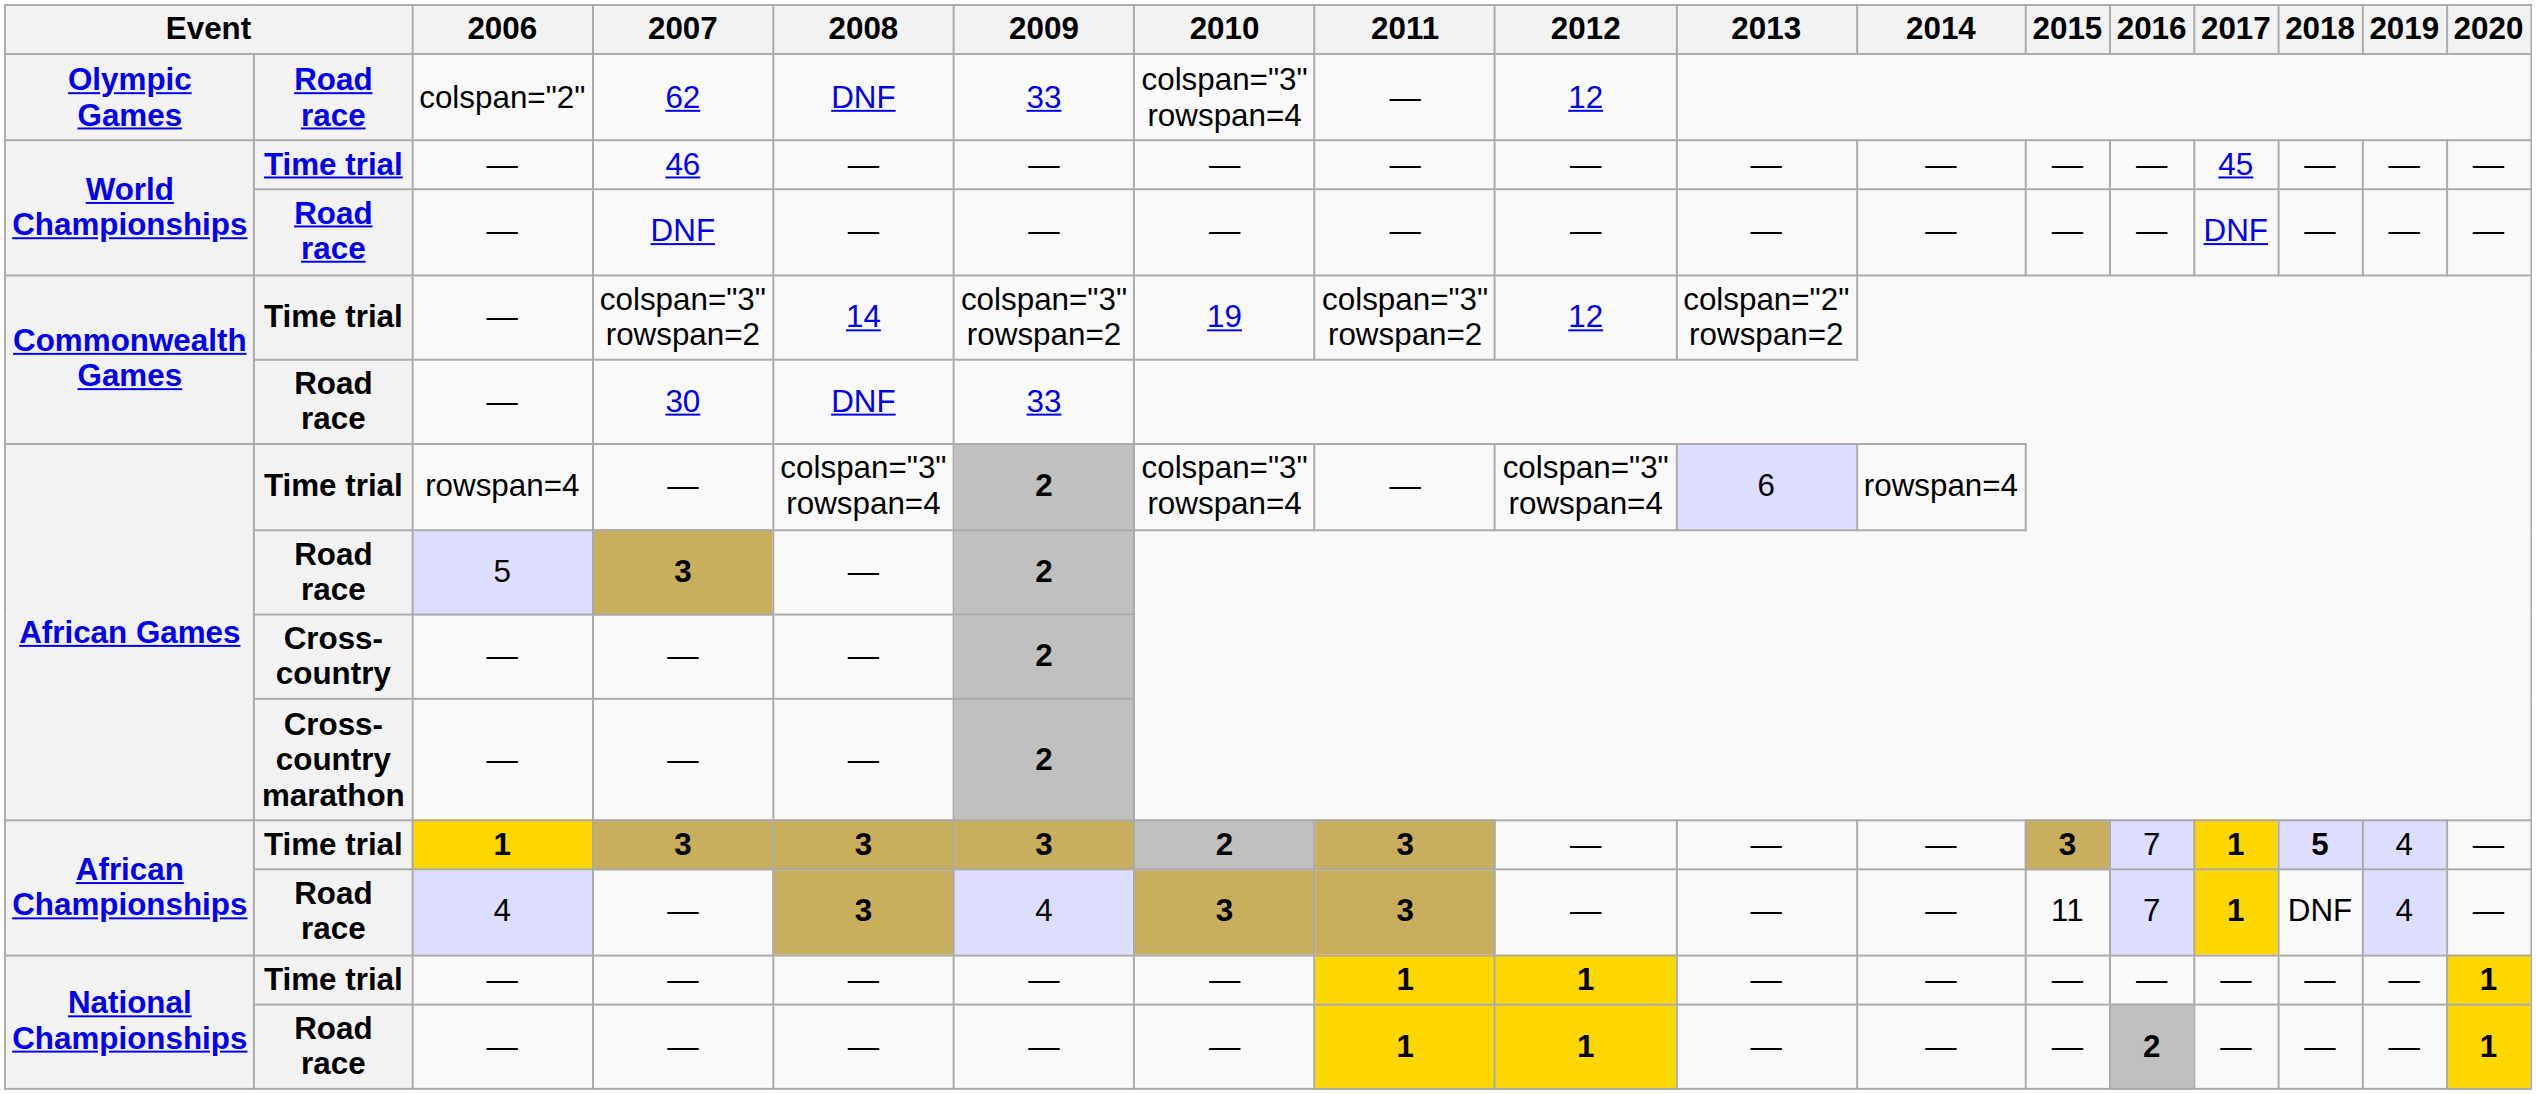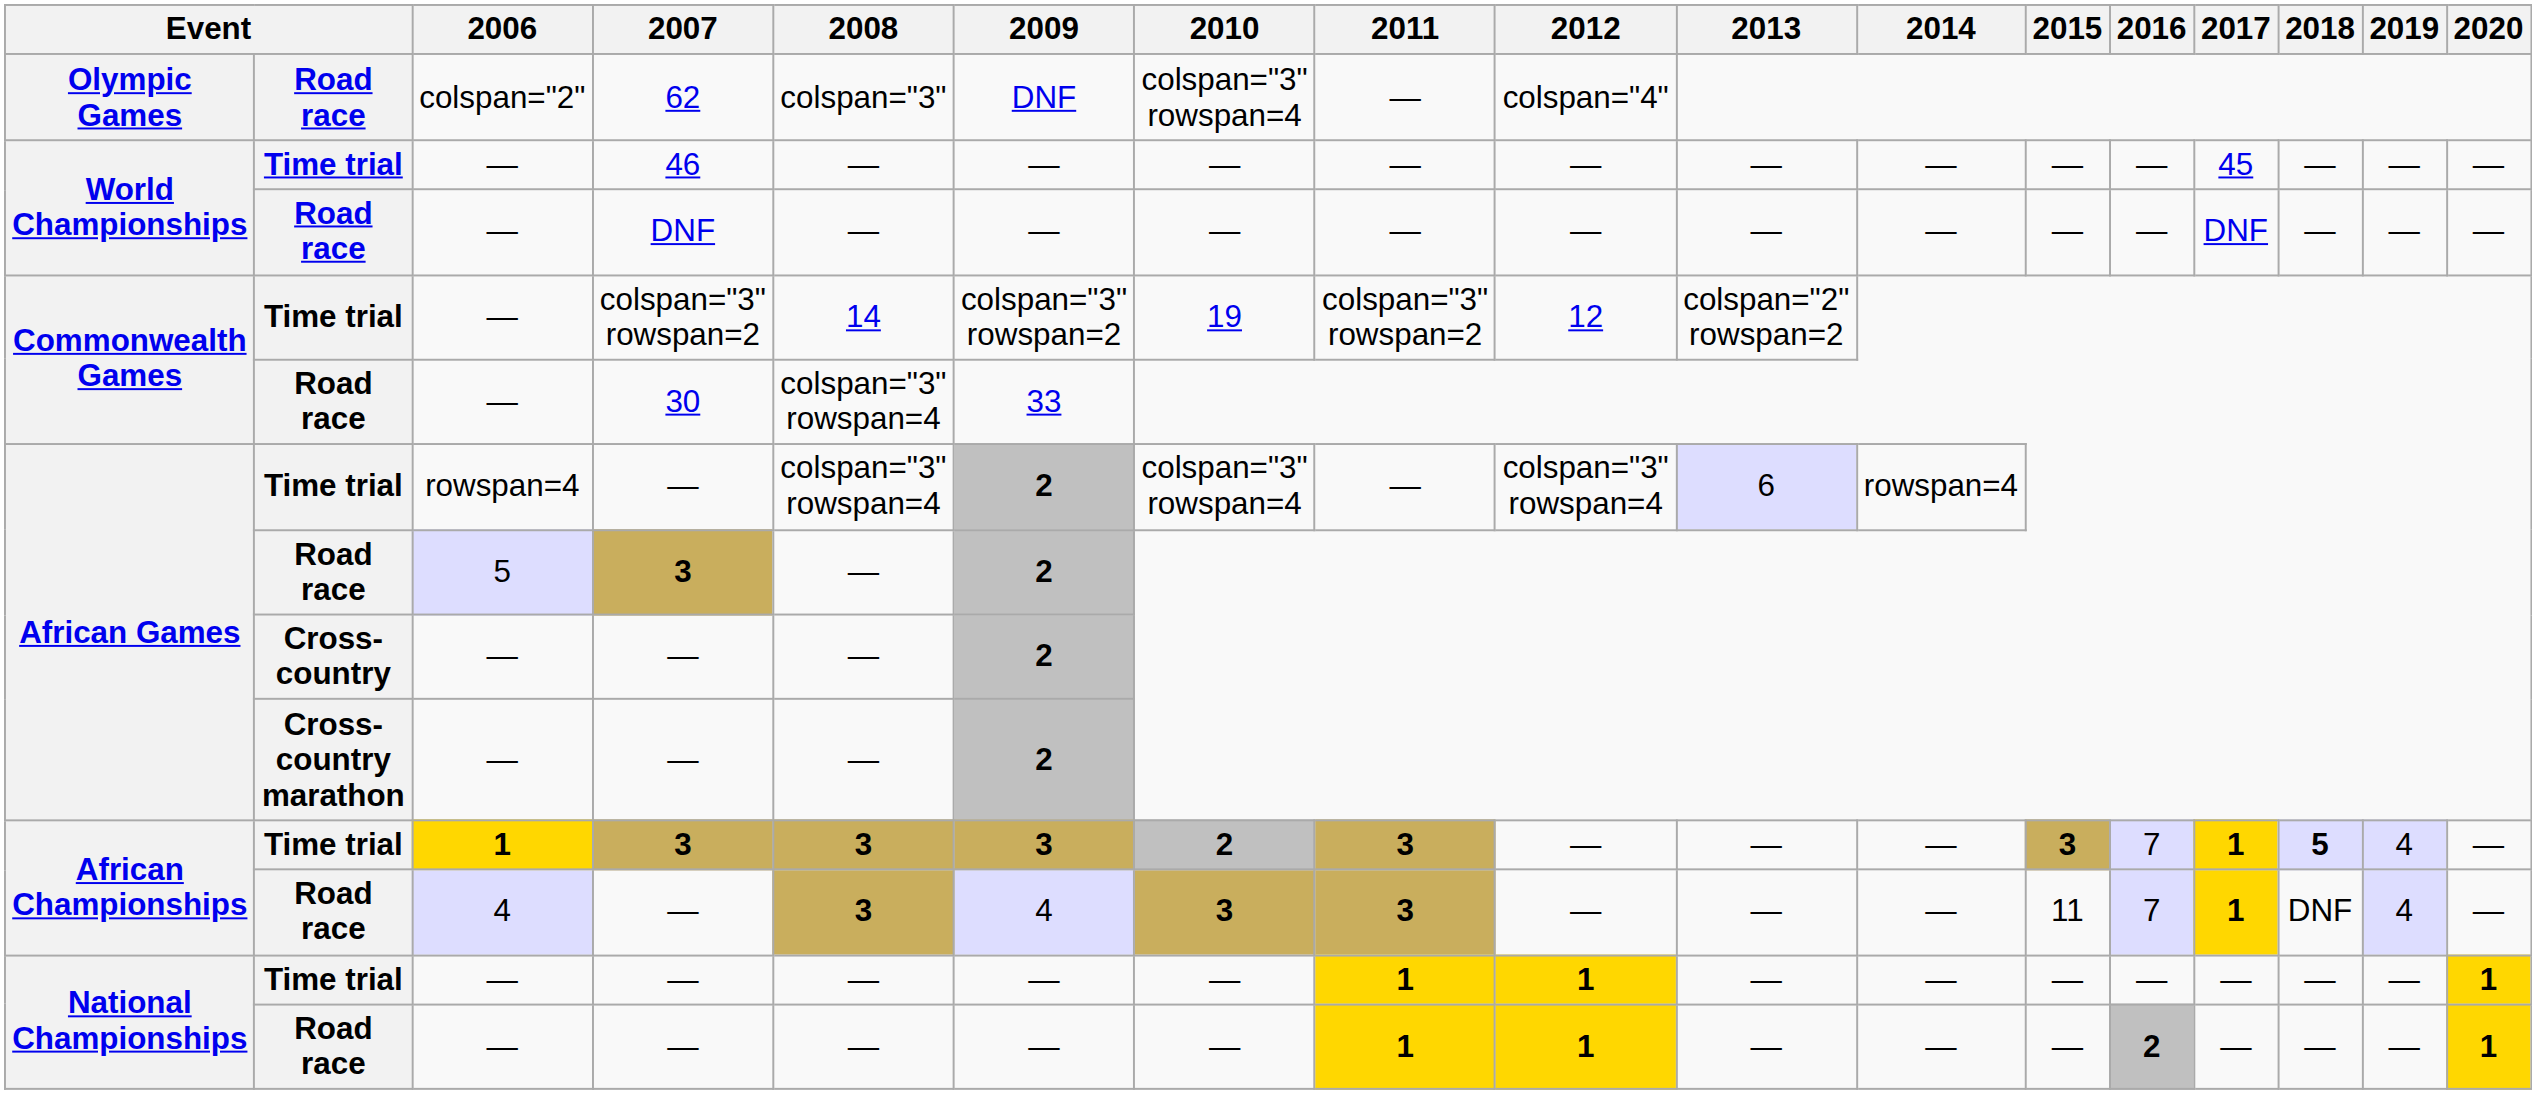62 | 2008: DNF -> colspan="3"
62 | 2009: 33 -> DNF
62 | 2012: 12 -> colspan="4"
30 | 2008: DNF -> colspan="3" rowspan=4
